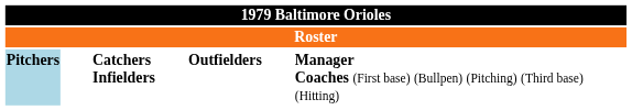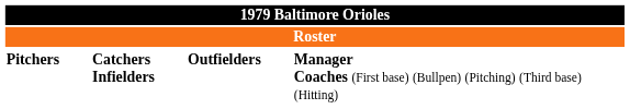Pitchers | column 1: lightblue background -> no background
